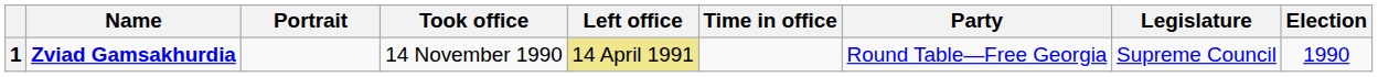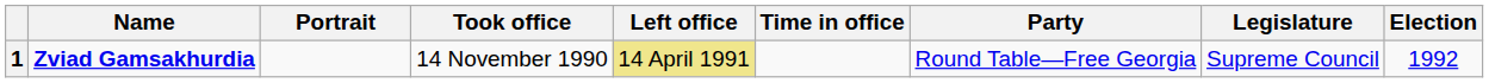1 | Election: 1990 -> 1992
